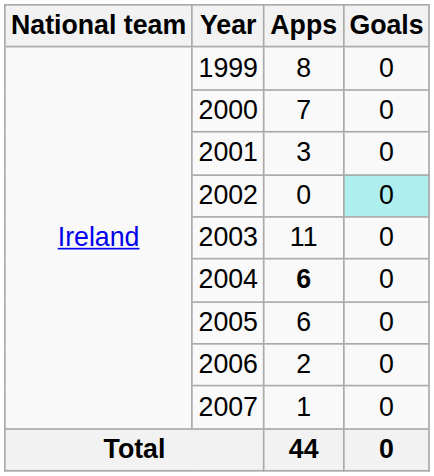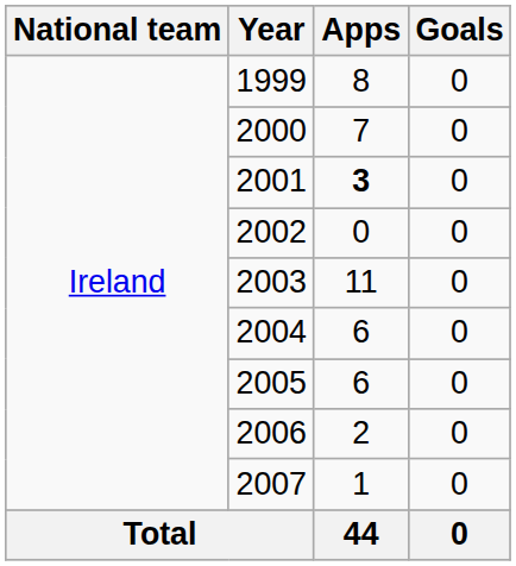2001 | Apps: normal -> bold
2002 | Goals: paleturquoise background -> no background
2004 | Apps: bold -> normal
